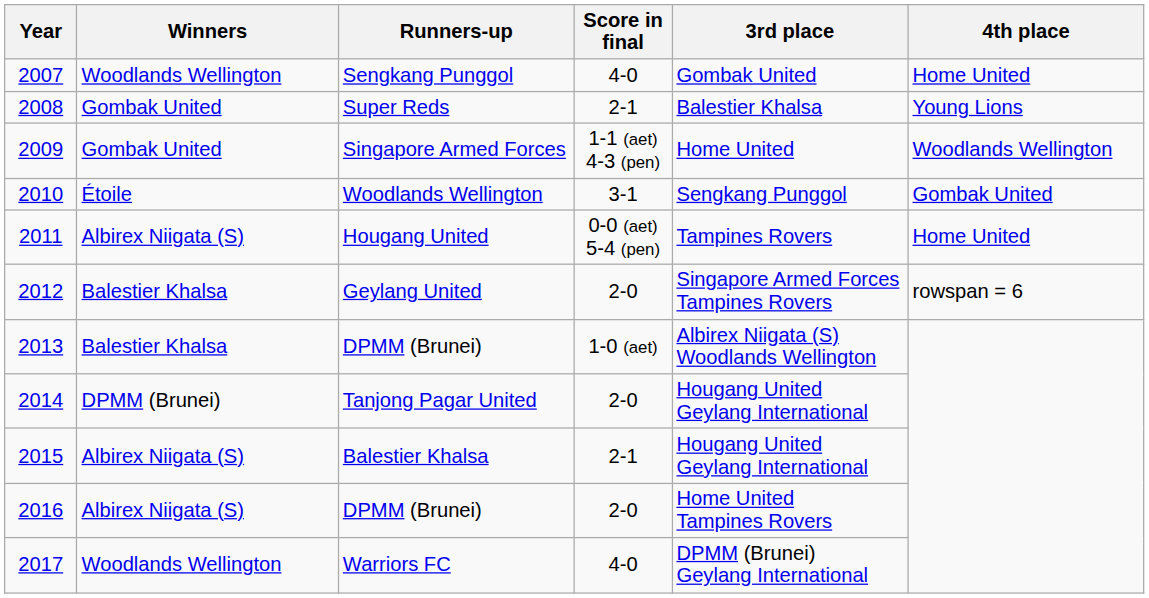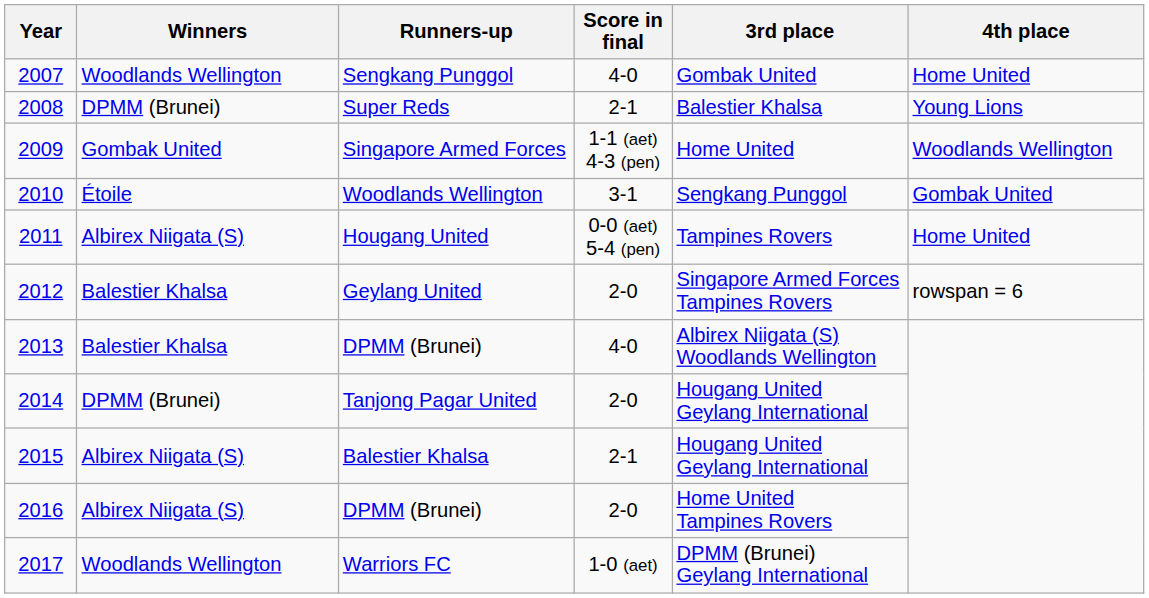Super Reds | Winners: Gombak United -> DPMM (Brunei)
2013 / DPMM (Brunei) | Score in final: 1-0 (aet) -> 4-0
Warriors FC | Score in final: 4-0 -> 1-0 (aet)
